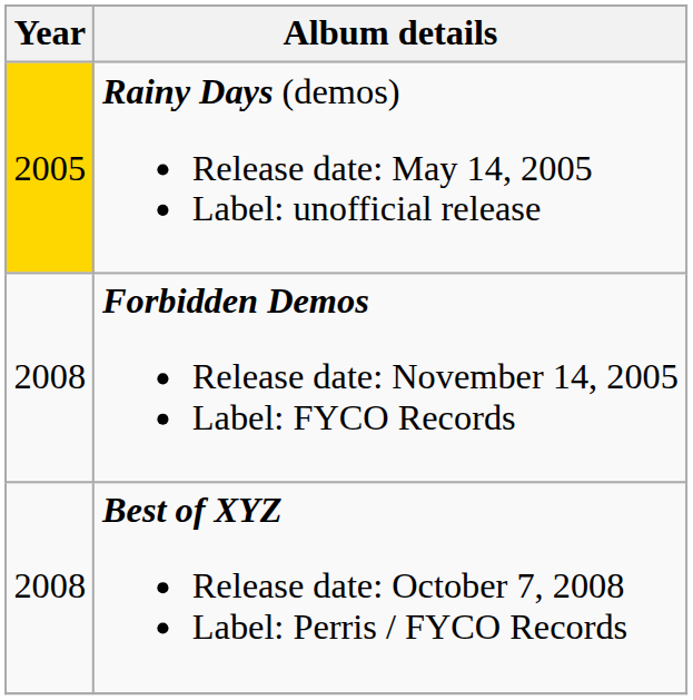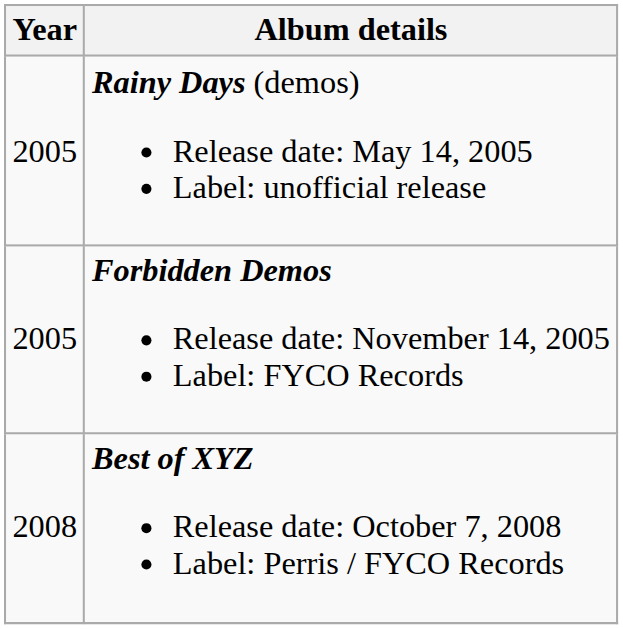row 2 | Year: gold background -> no background
row 3 | Year: 2008 -> 2005
